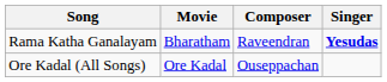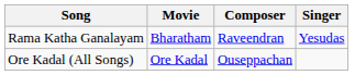Rama Katha Ganalayam | Singer: bold -> normal
